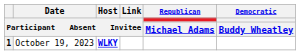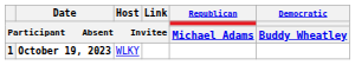1 | Date / Participant Absent Invitee: normal -> bold
1 | Host / Participant Absent Invitee: bold -> normal
